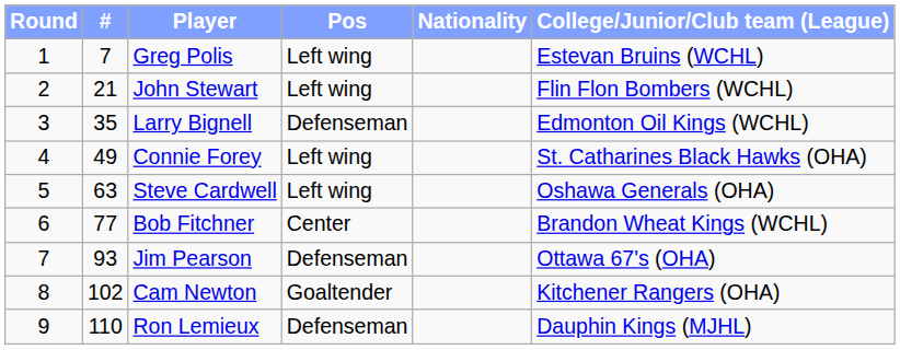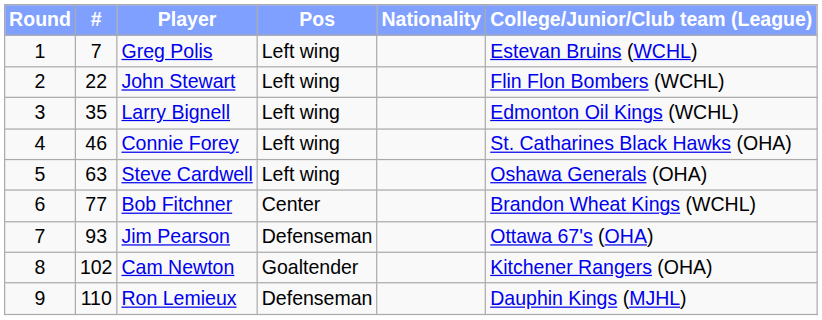John Stewart | #: 21 -> 22
Larry Bignell | Pos: Defenseman -> Left wing
Connie Forey | #: 49 -> 46
